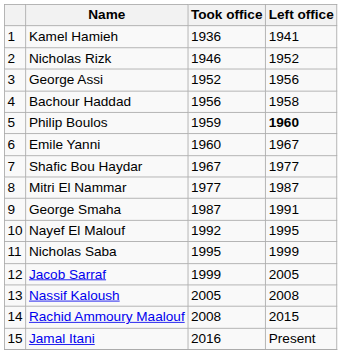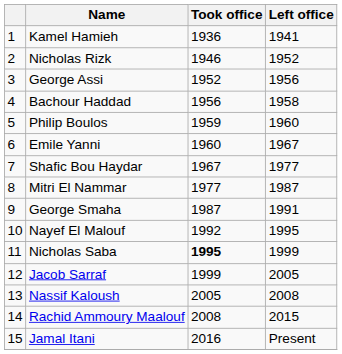Philip Boulos | Left office: bold -> normal
Nicholas Saba | Took office: normal -> bold
